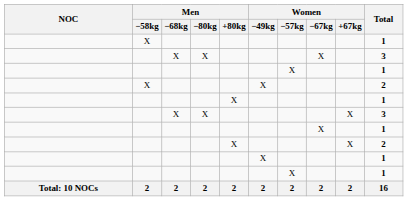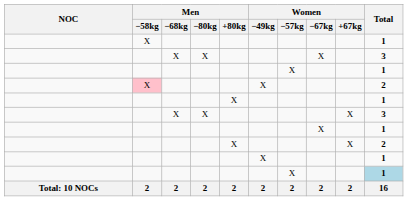row 6 | Men / −58kg: no background -> pink background
row 12 | Total: no background -> lightblue background
